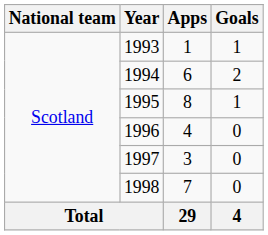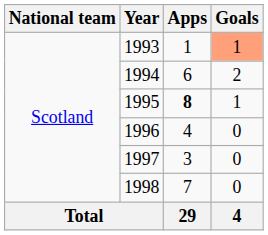1993 | Goals: no background -> lightsalmon background
1995 | Apps: normal -> bold
